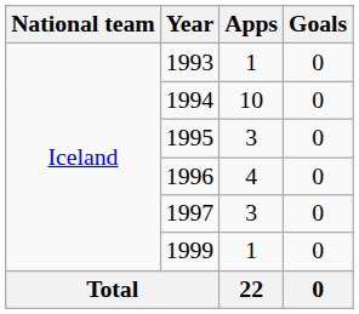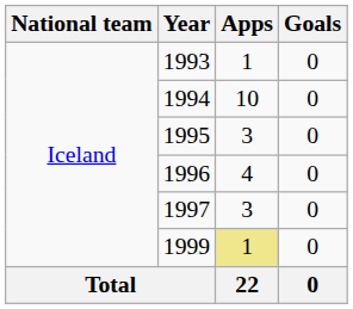1999 | Apps: no background -> khaki background
